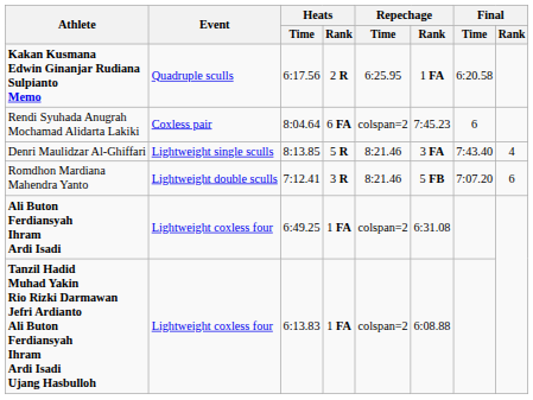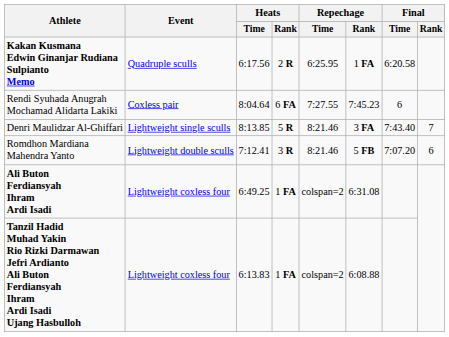Rendi Syuhada Anugrah Mochamad Alidarta Lakiki | Repechage / Time: colspan=2 -> 7:27.55
Denri Maulidzar Al-Ghiffari | Final / Rank: 4 -> 7
